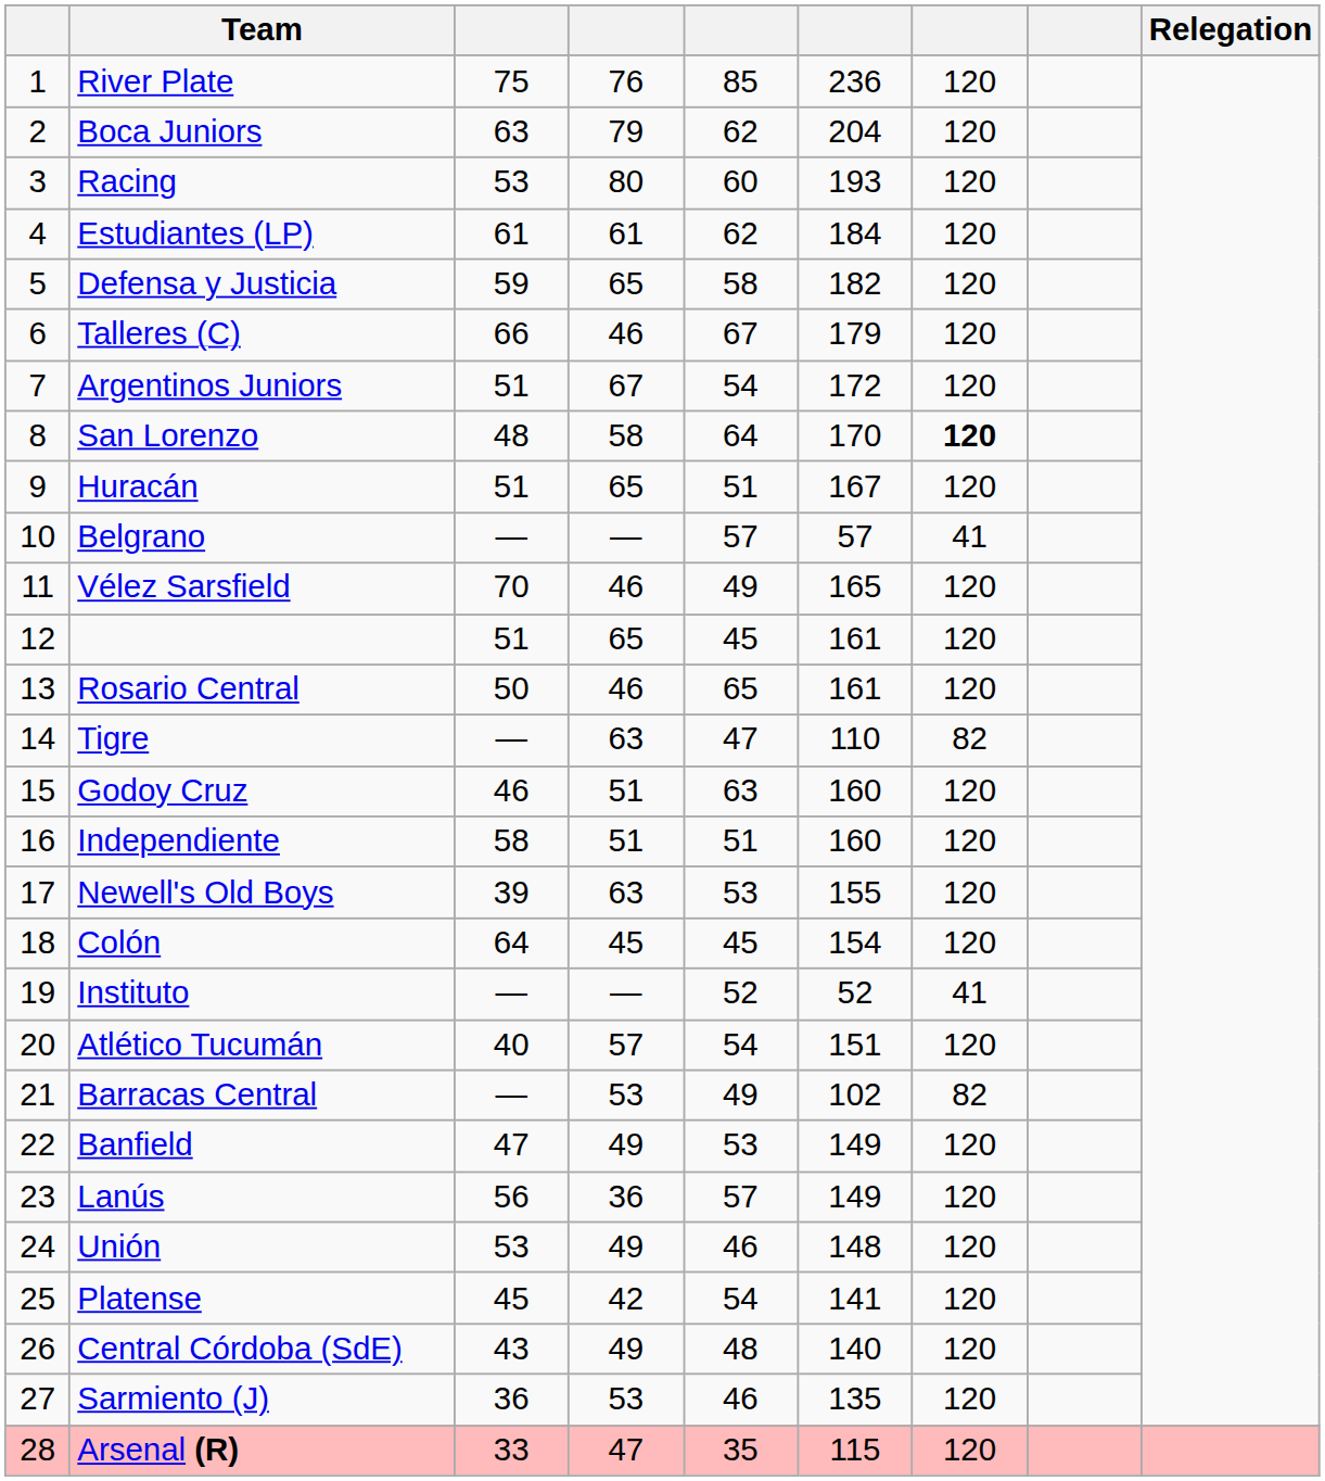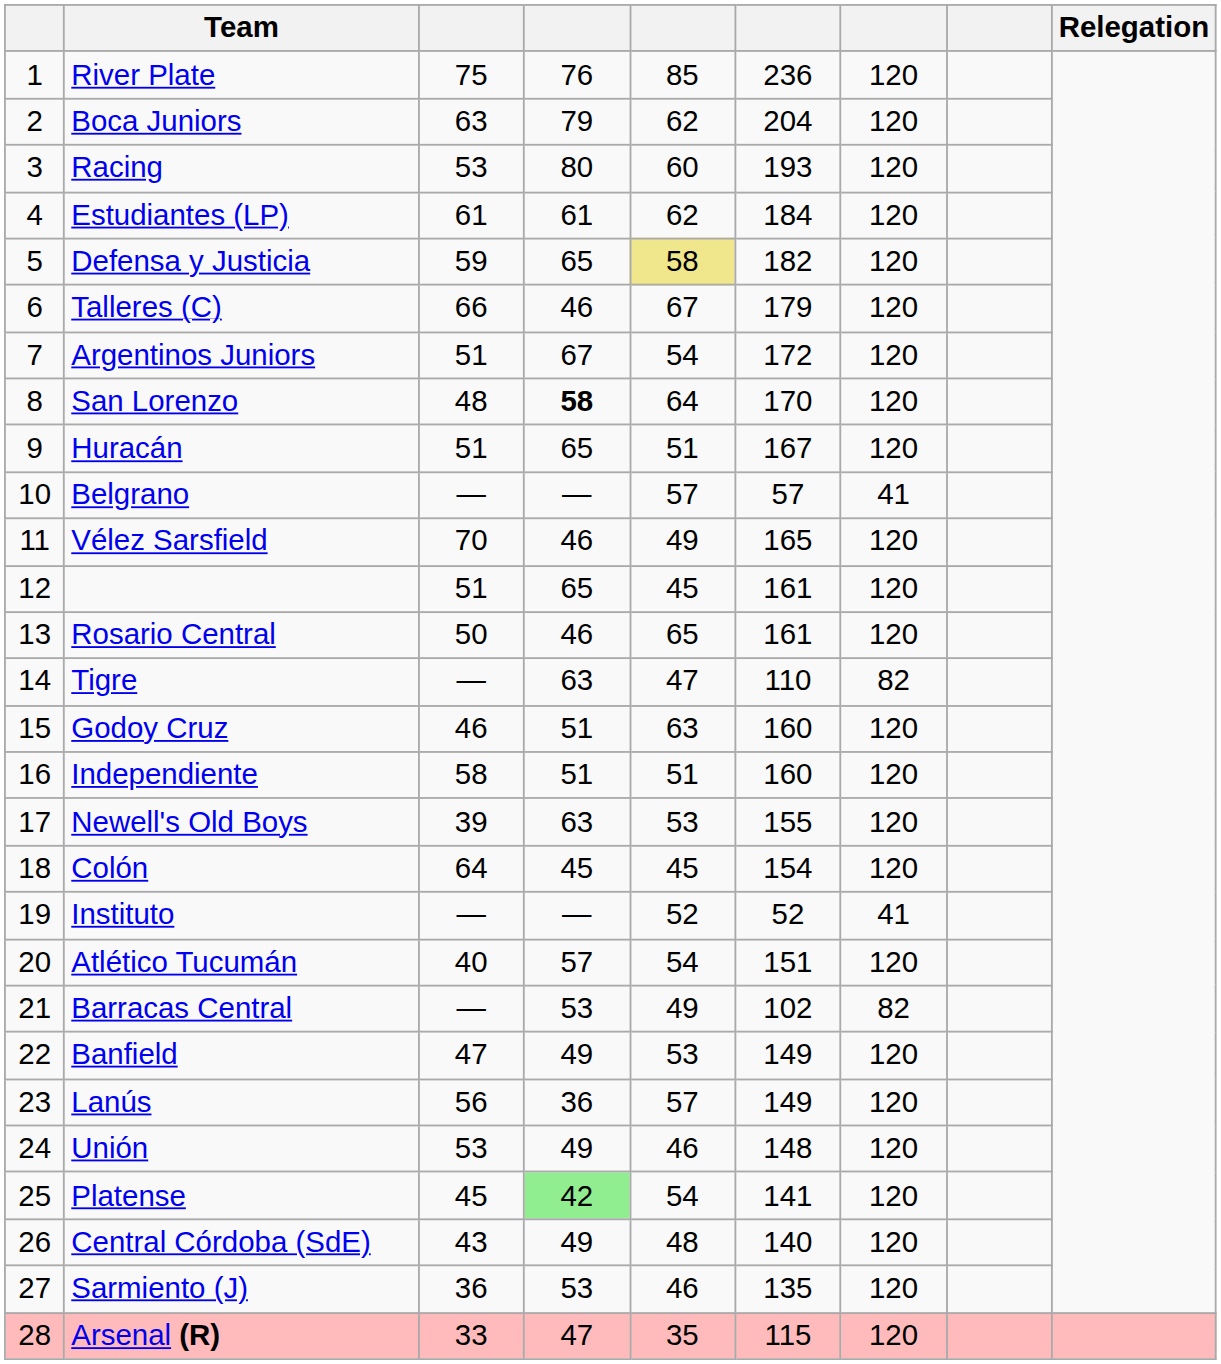Defensa y Justicia | column 5: no background -> khaki background
San Lorenzo | column 4: normal -> bold
San Lorenzo | column 7: bold -> normal
Platense | column 4: no background -> lightgreen background
